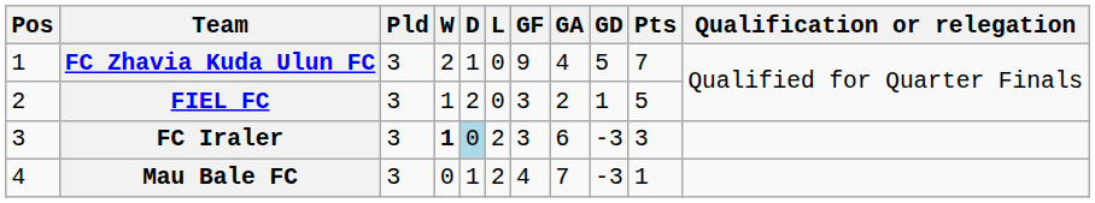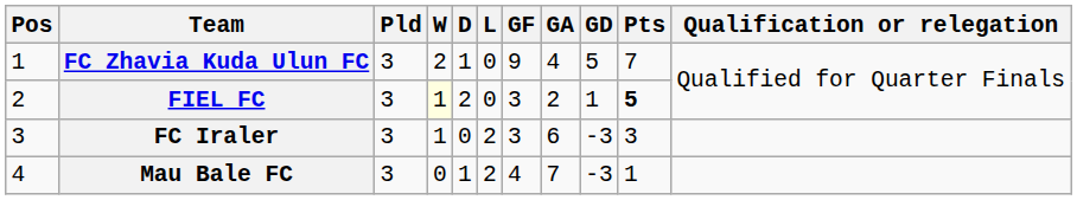FIEL FC | W: no background -> lightyellow background
FIEL FC | Pts: normal -> bold
FC Iraler | W: bold -> normal
FC Iraler | D: lightblue background -> no background
